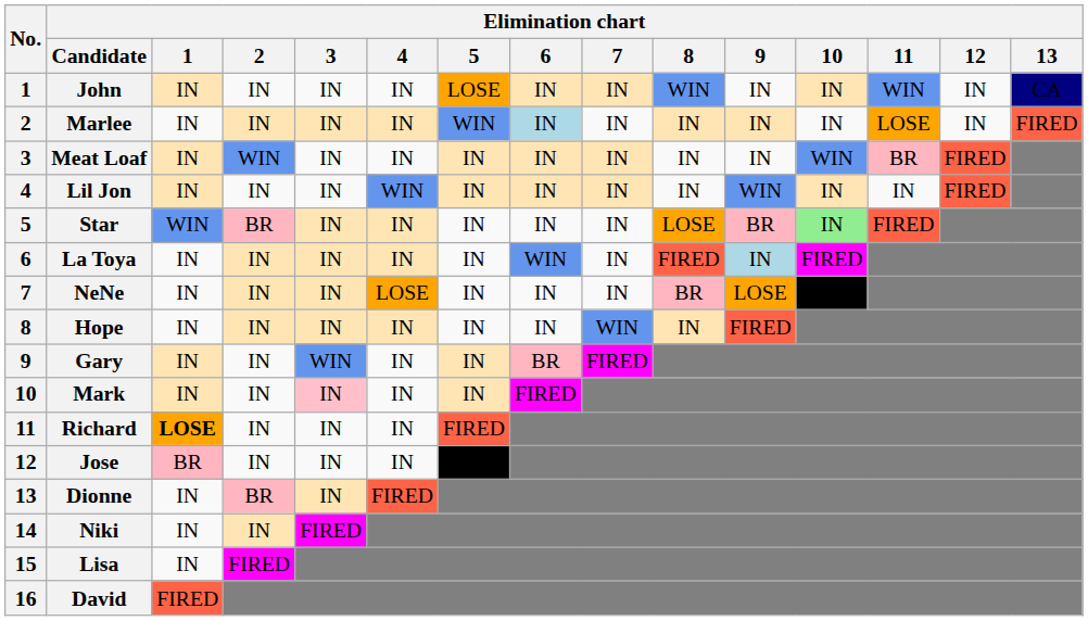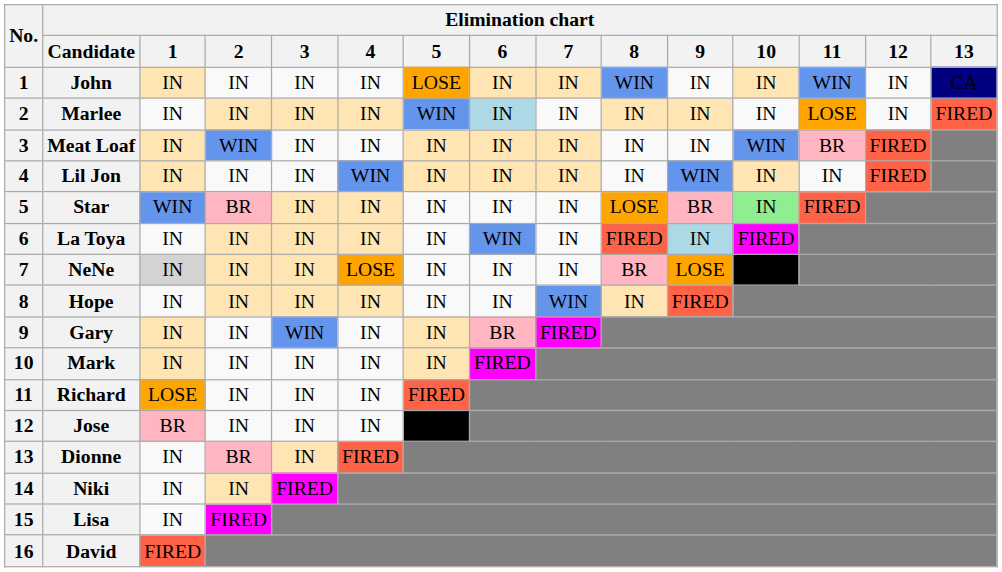NeNe | Elimination chart / 1: no background -> lightgrey background
Mark | Elimination chart / 3: pink background -> no background
Richard | Elimination chart / 1: bold -> normal
